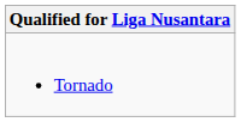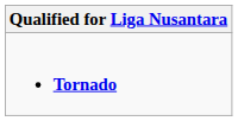row 2 | column 1: normal -> bold
